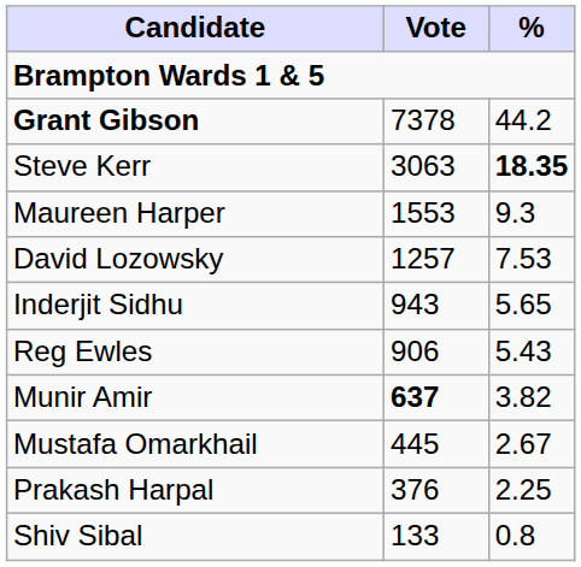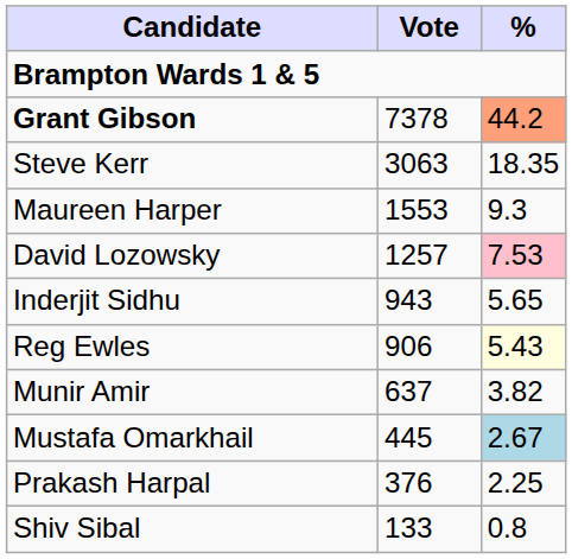Grant Gibson | %: no background -> lightsalmon background
Steve Kerr | %: bold -> normal
David Lozowsky | %: no background -> pink background
Reg Ewles | %: no background -> lightyellow background
Munir Amir | Vote: bold -> normal
Mustafa Omarkhail | %: no background -> lightblue background
